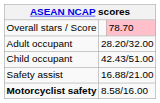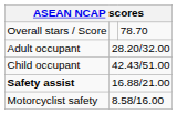Overall stars / Score | column 3: pink background -> no background
Safety assist | column 1: normal -> bold
Motorcyclist safety | column 1: bold -> normal
